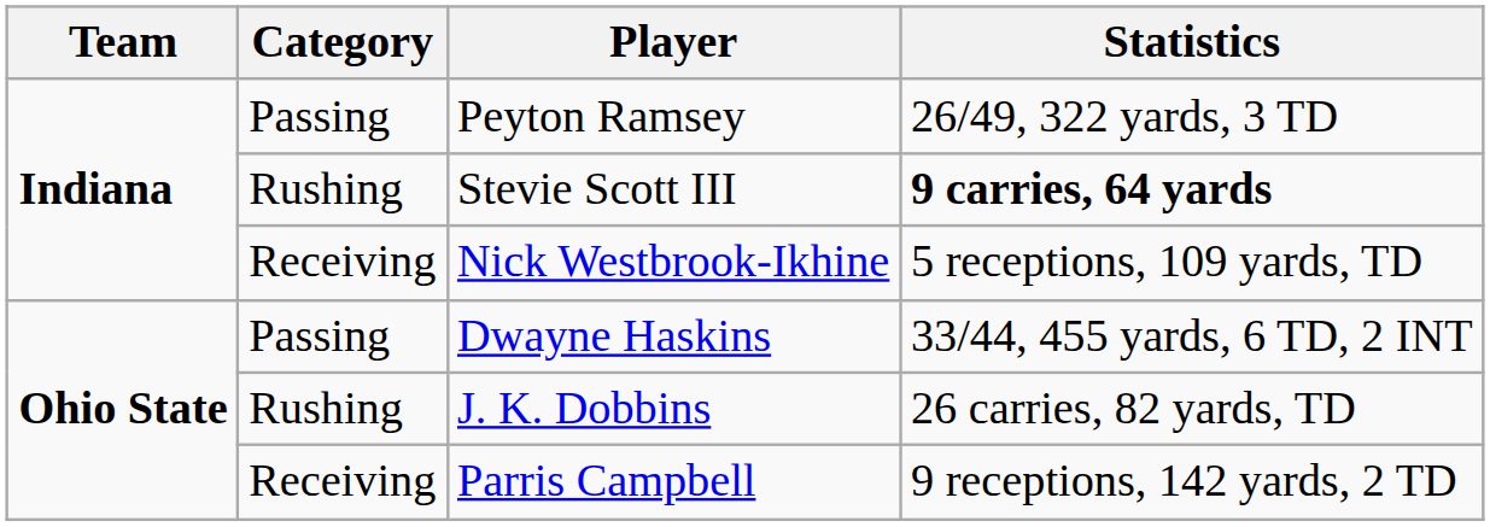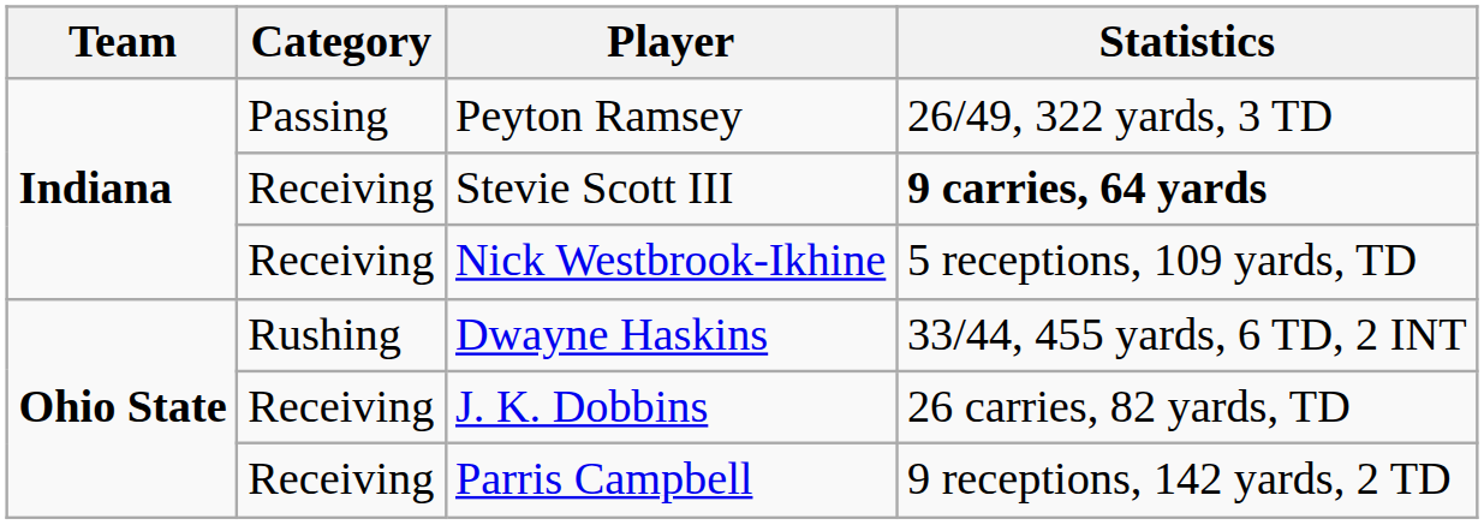Stevie Scott III | Category: Rushing -> Receiving
Dwayne Haskins | Category: Passing -> Rushing
J. K. Dobbins | Category: Rushing -> Receiving
